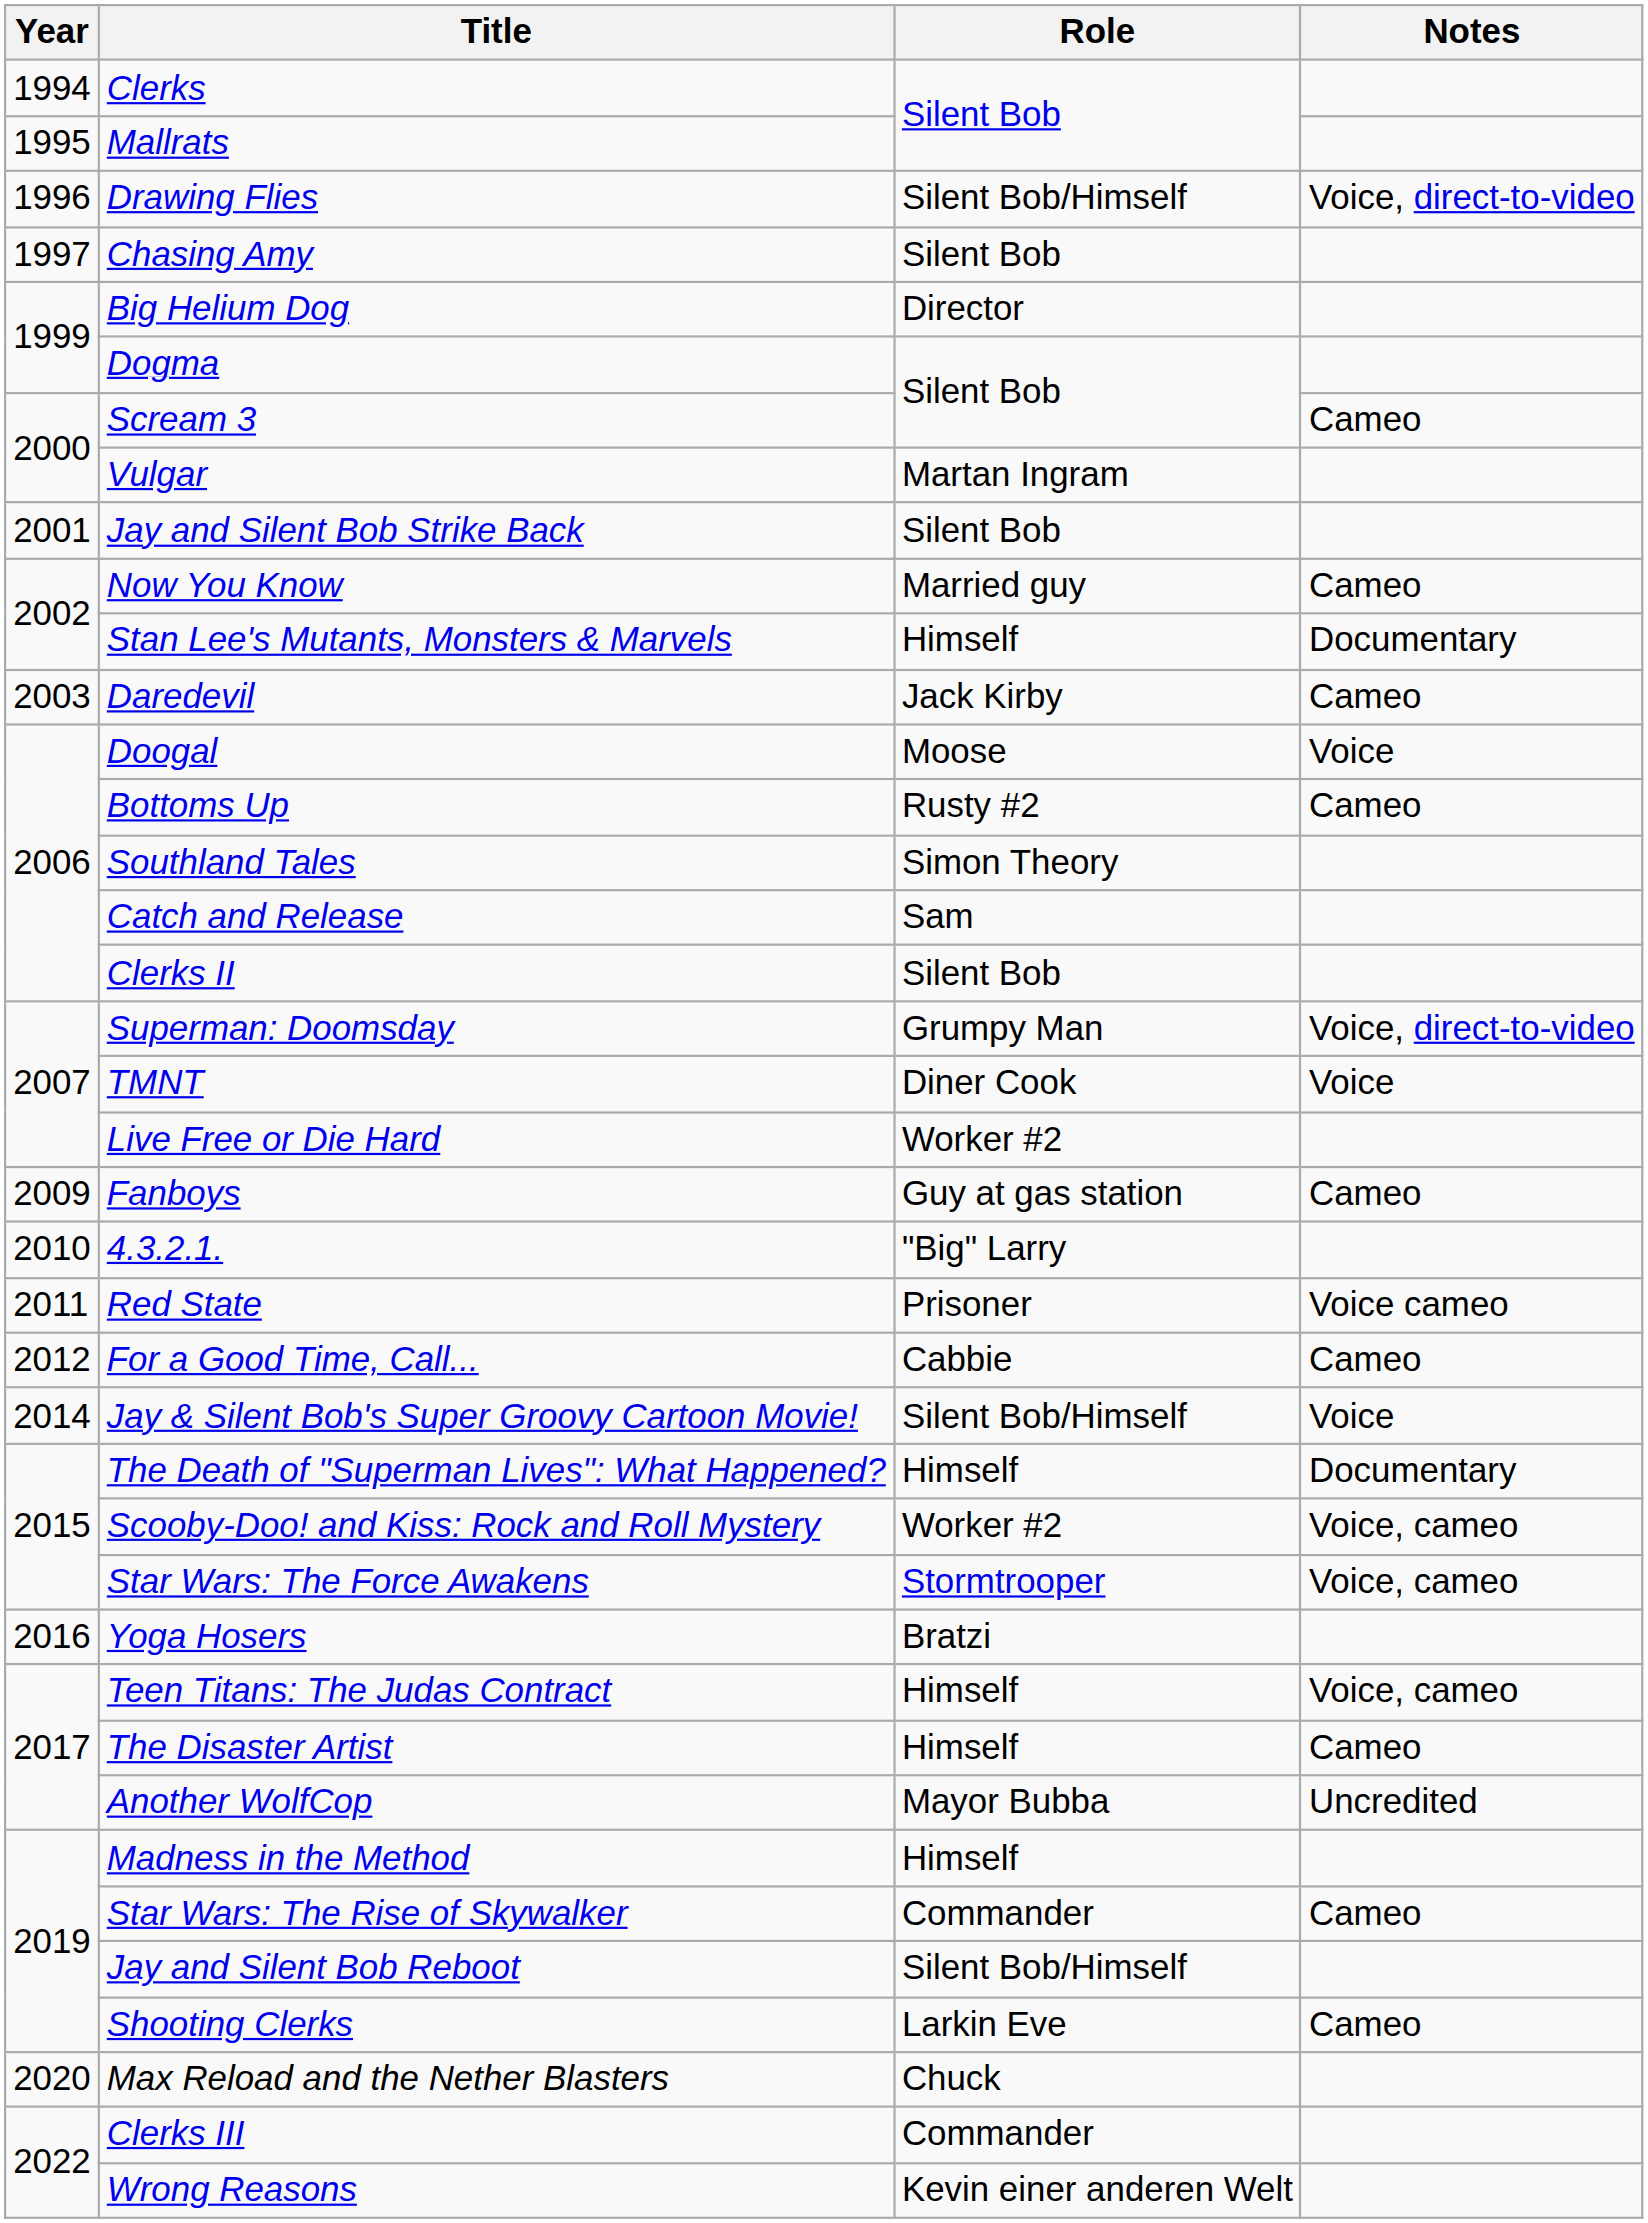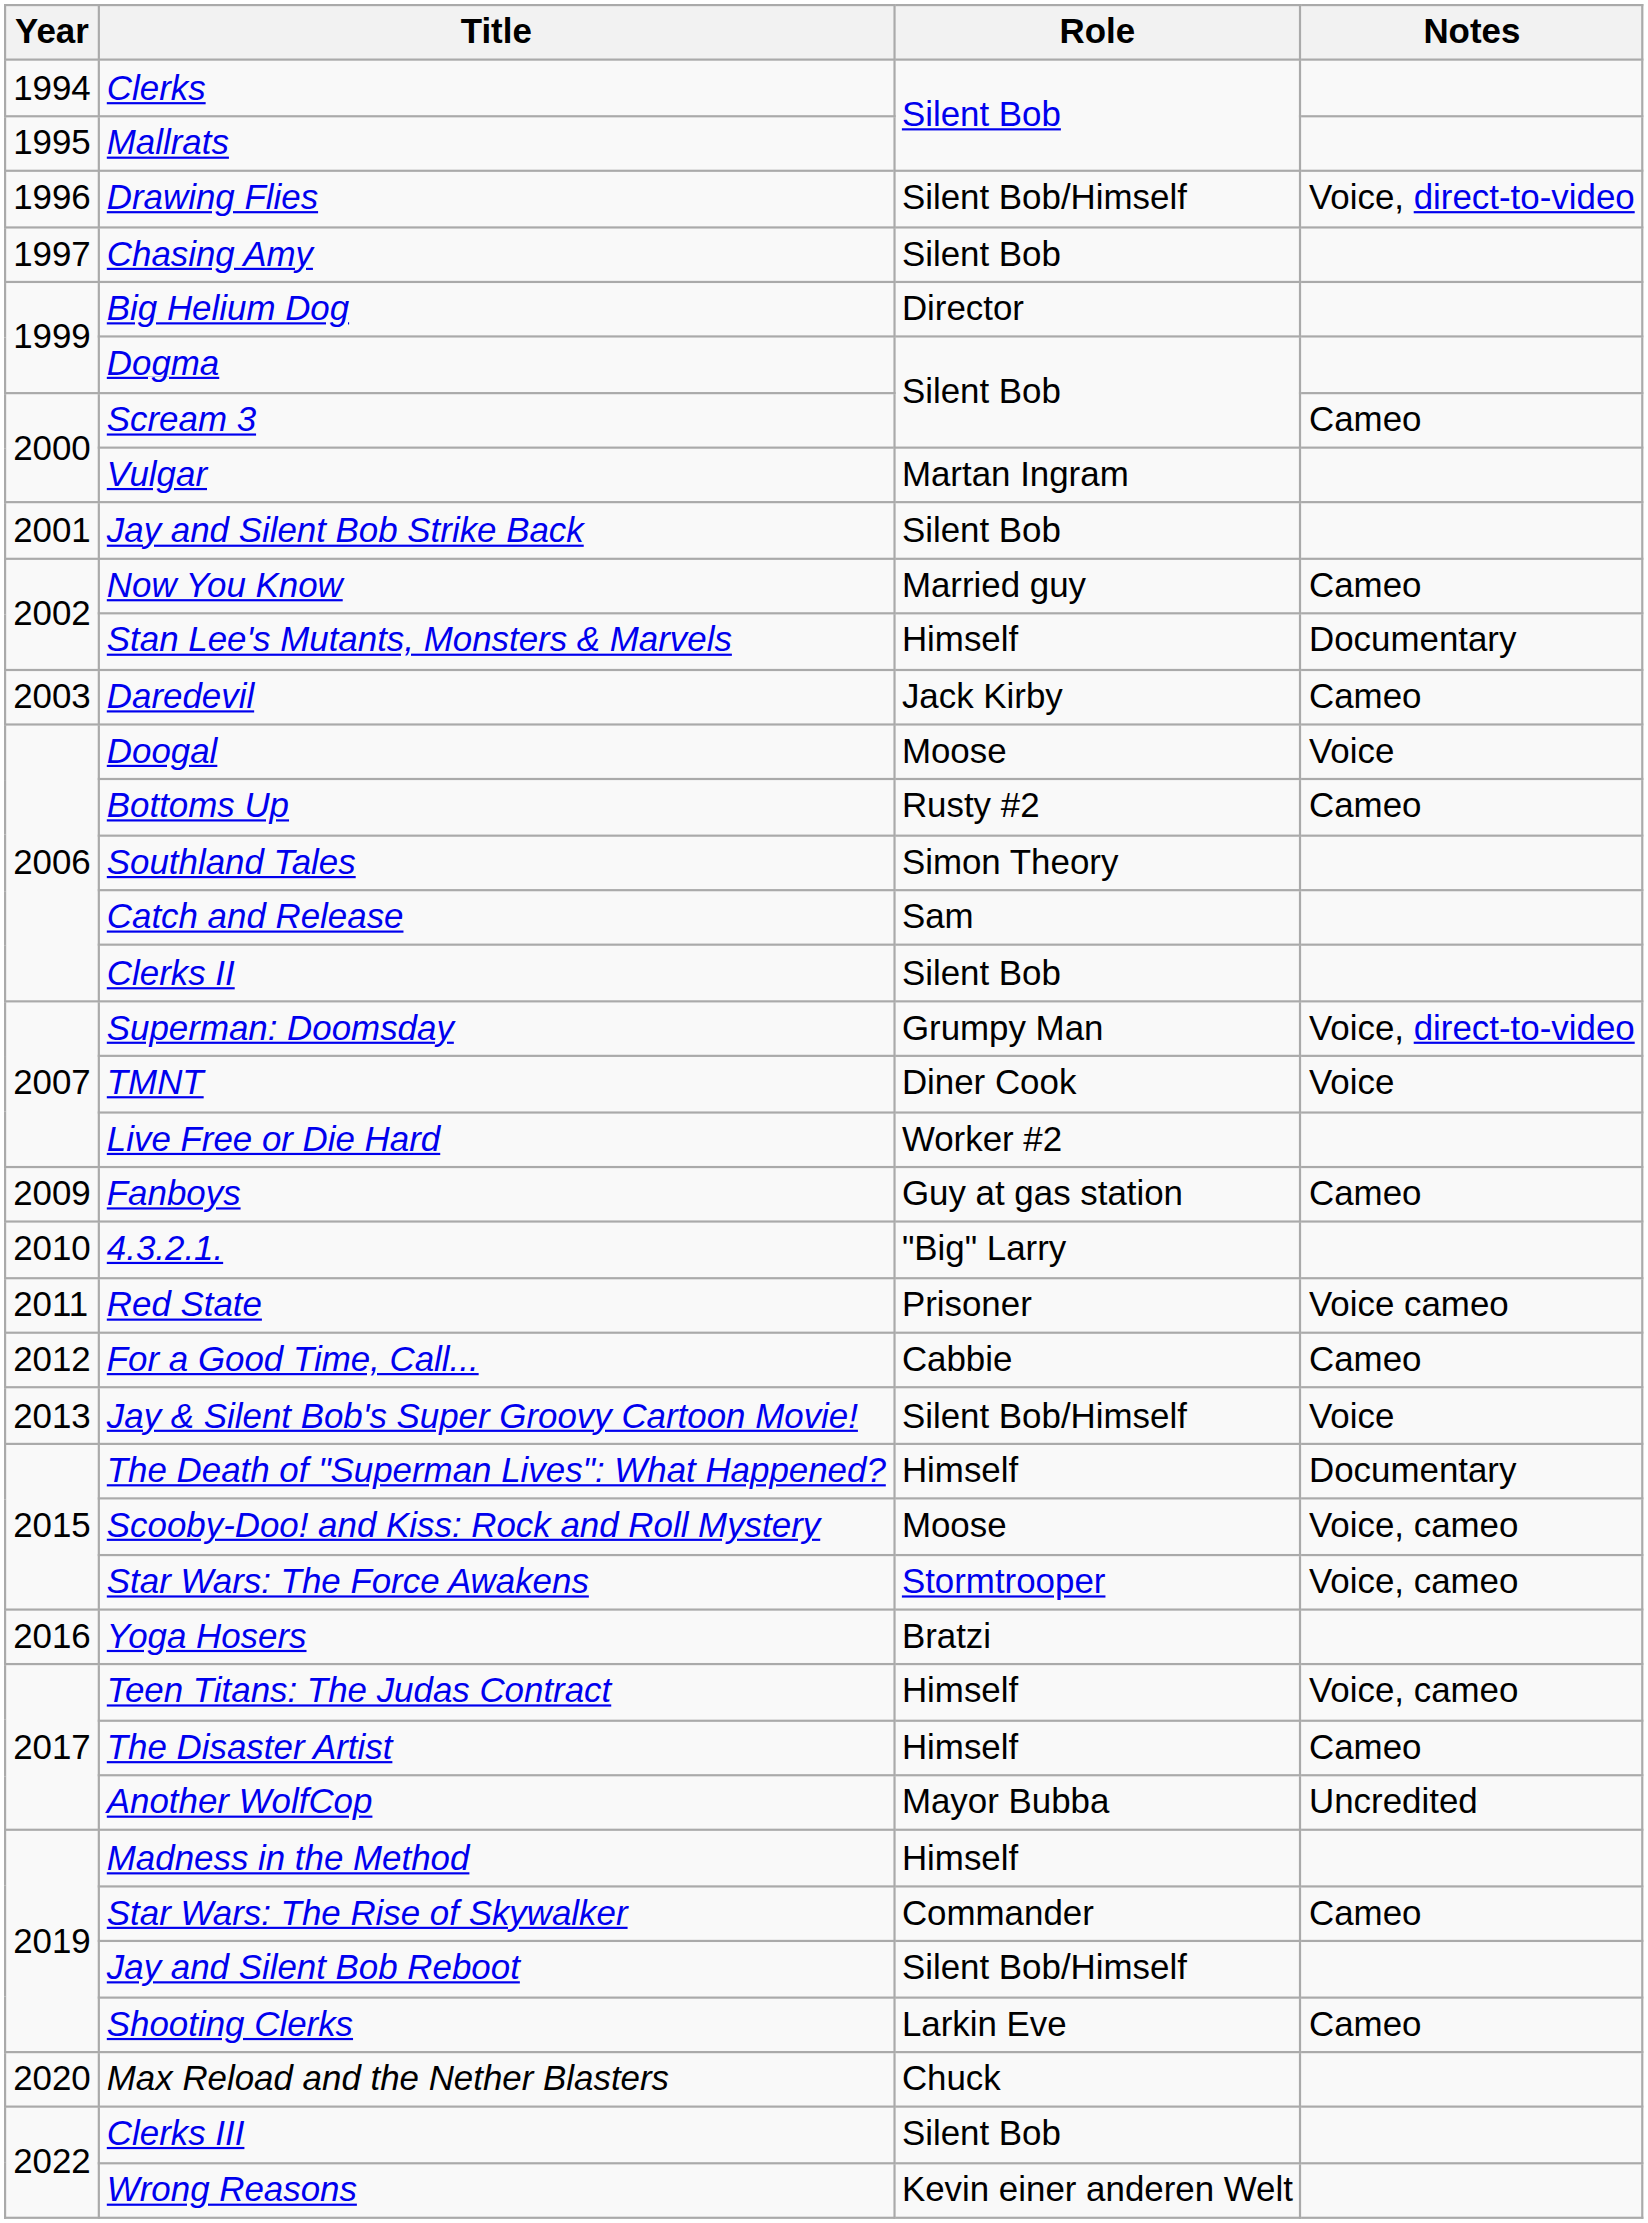Jay & Silent Bob's Super Groovy Cartoon Movie! | Year: 2014 -> 2013
Scooby-Doo! and Kiss: Rock and Roll Mystery | Role: Worker #2 -> Moose
Clerks III | Role: Commander -> Silent Bob
